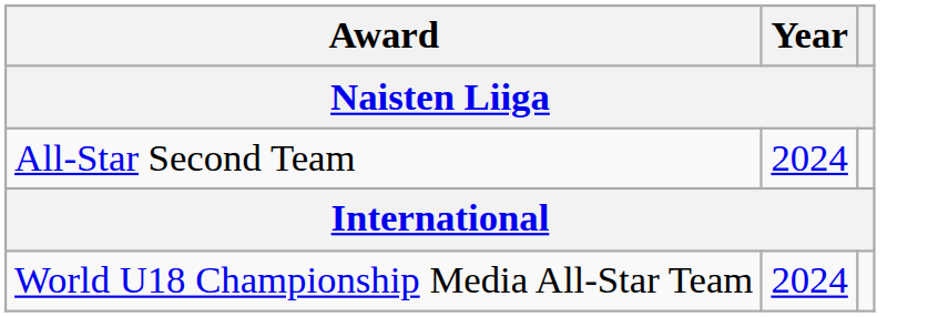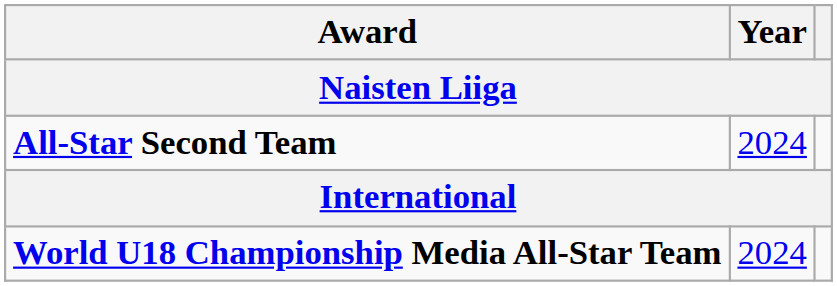row 3 | Award: normal -> bold
row 5 | Award: normal -> bold
